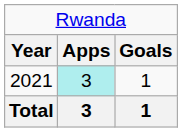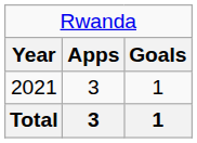2021 | column 2: paleturquoise background -> no background
